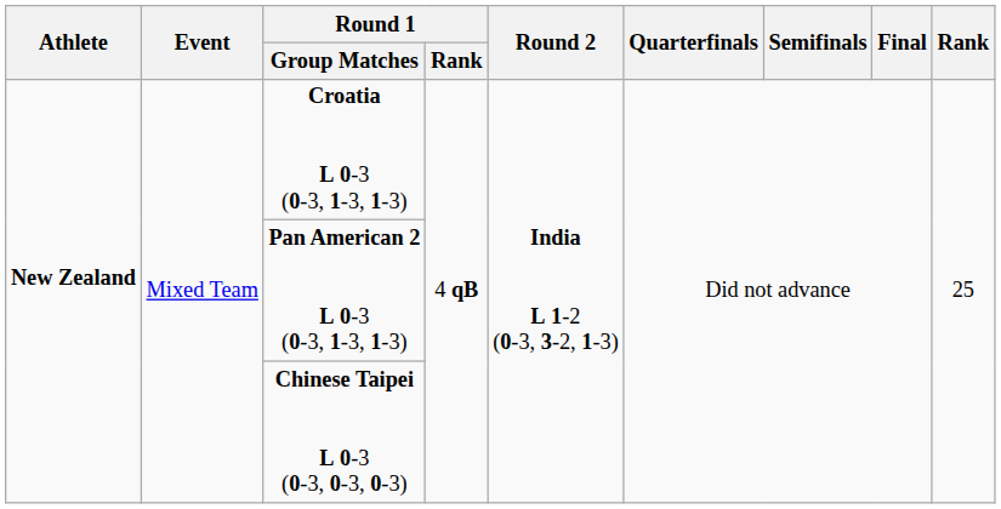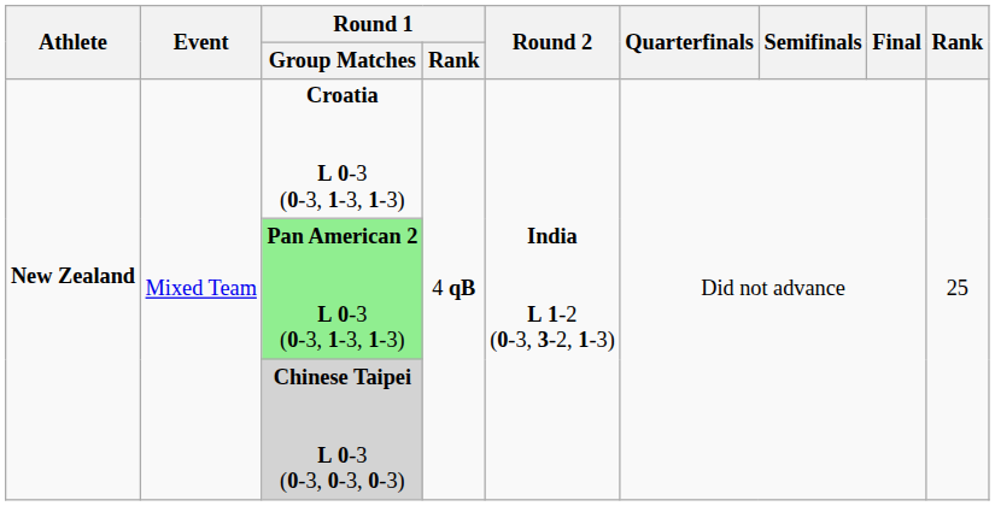Pan American 2 L 0-3 (0-3, 1-3, 1-3) | Round 1 / Group Matches: no background -> lightgreen background
Chinese Taipei L 0-3 (0-3, 0-3, 0-3) | Round 1 / Group Matches: no background -> lightgrey background
